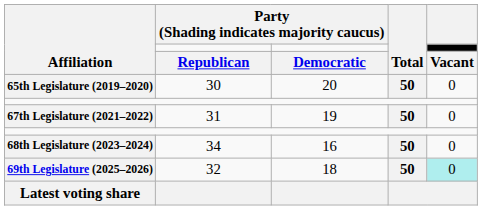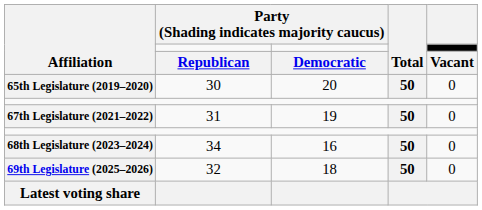69th Legislature (2025–2026) | column 5: paleturquoise background -> no background
